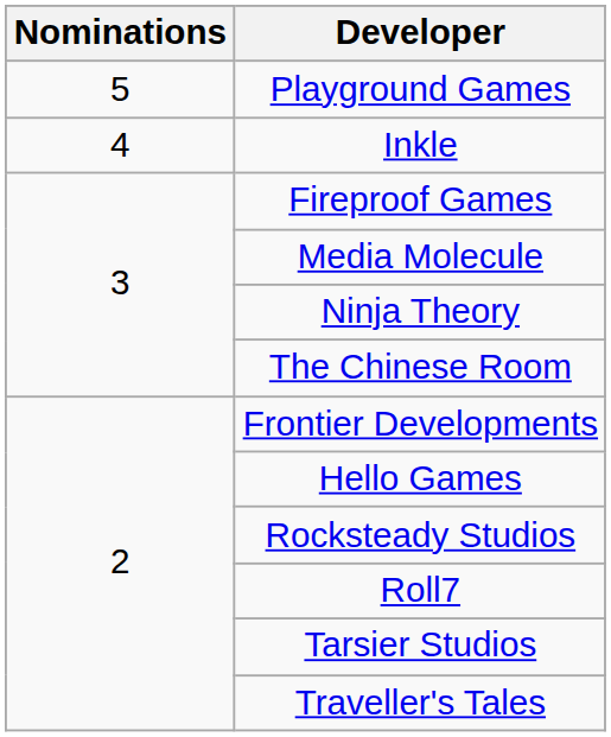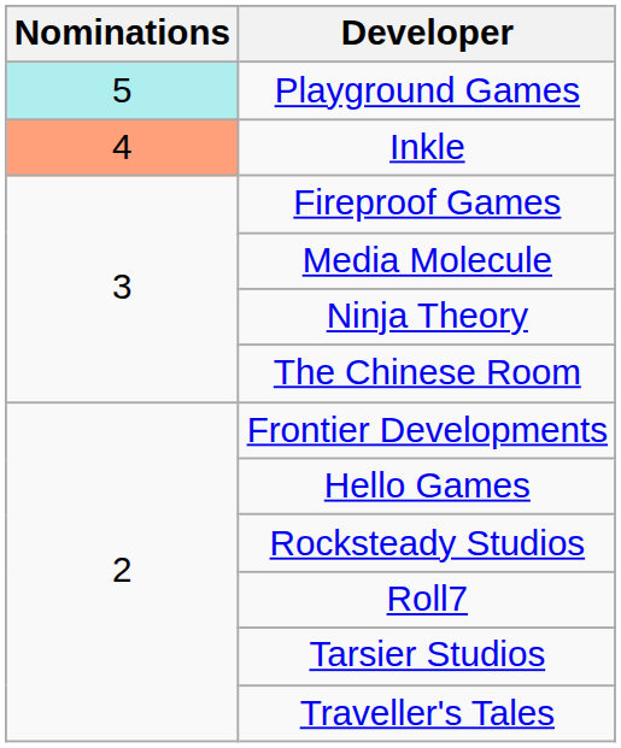Playground Games | Nominations: no background -> paleturquoise background
Inkle | Nominations: no background -> lightsalmon background
